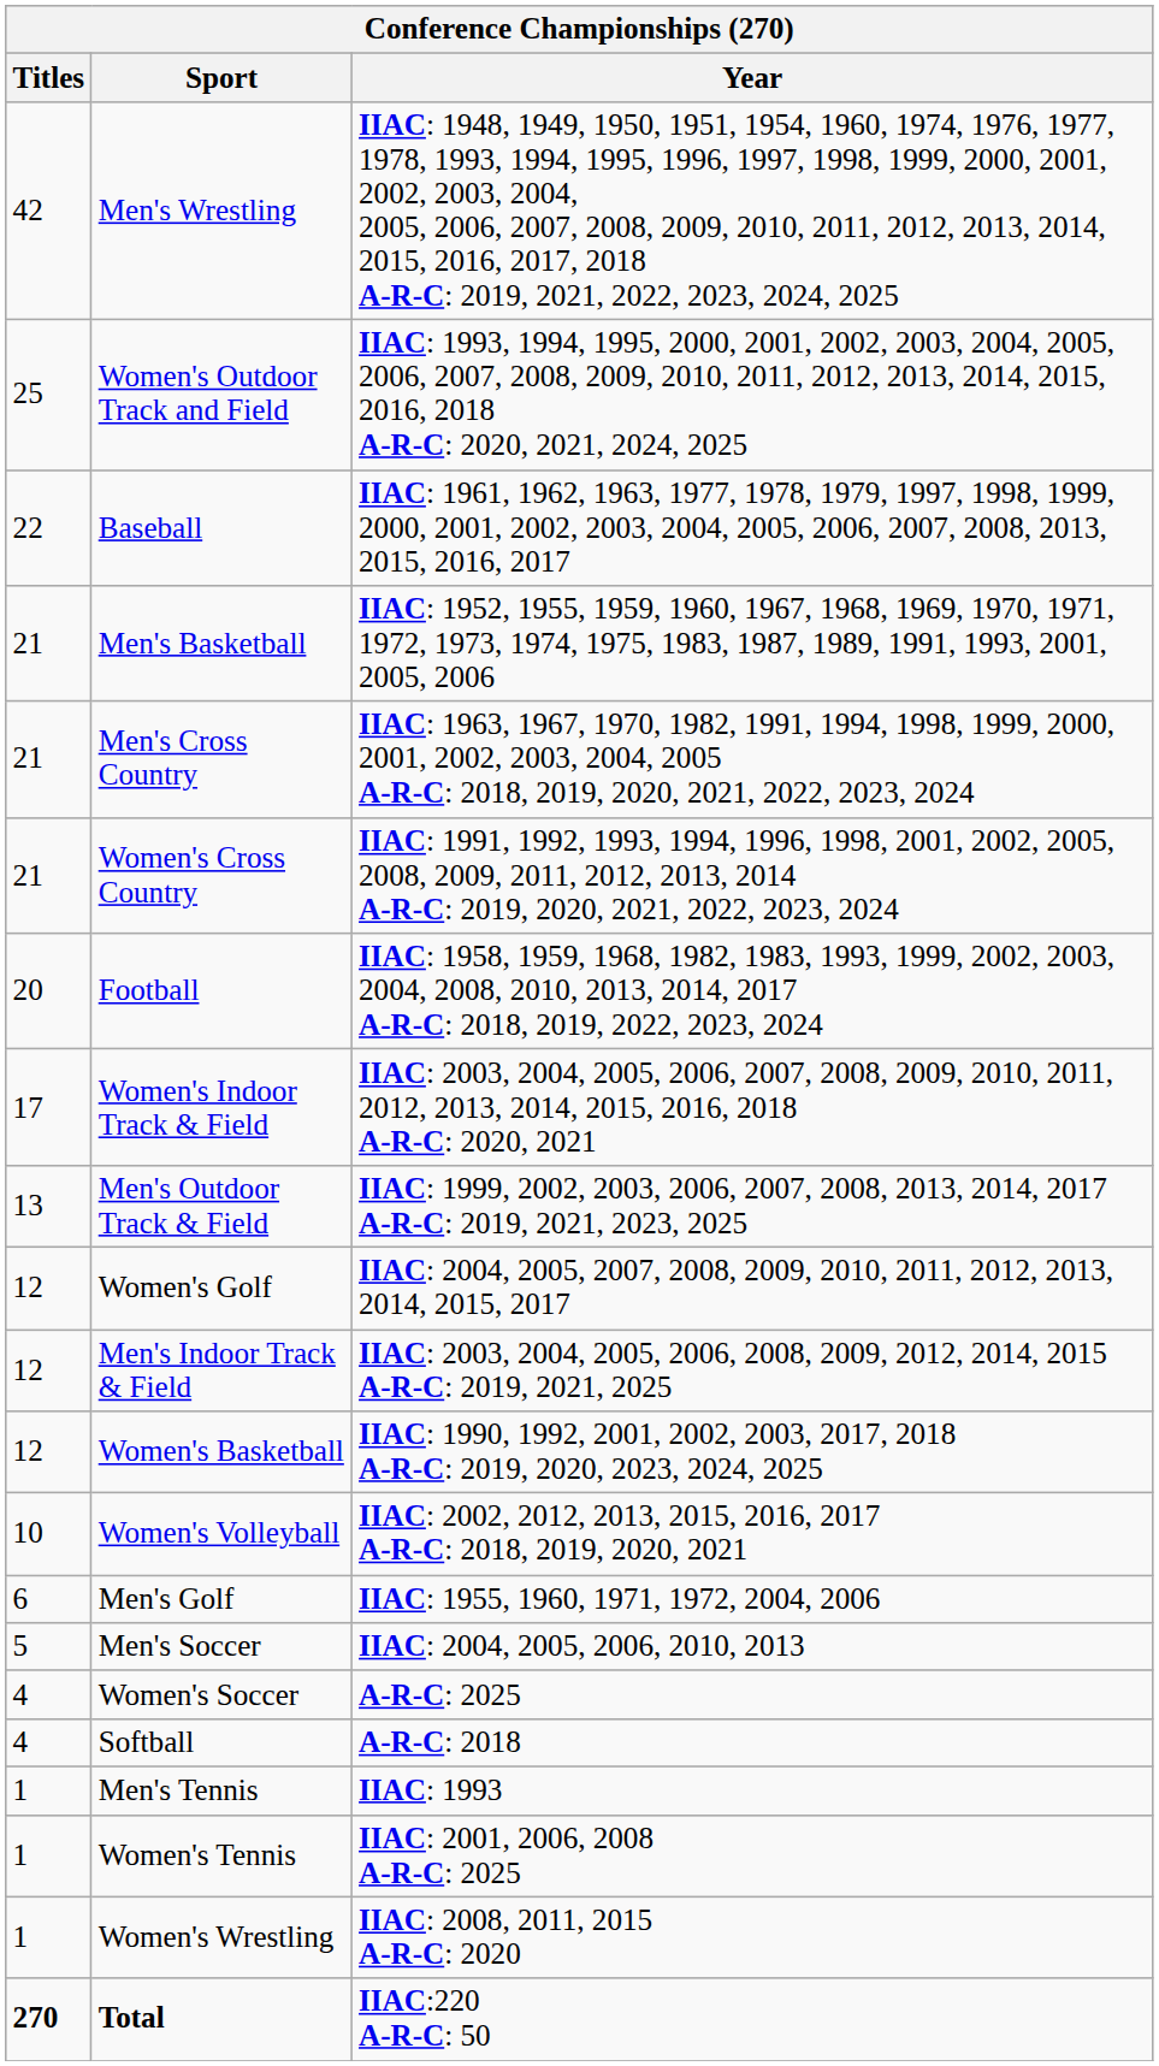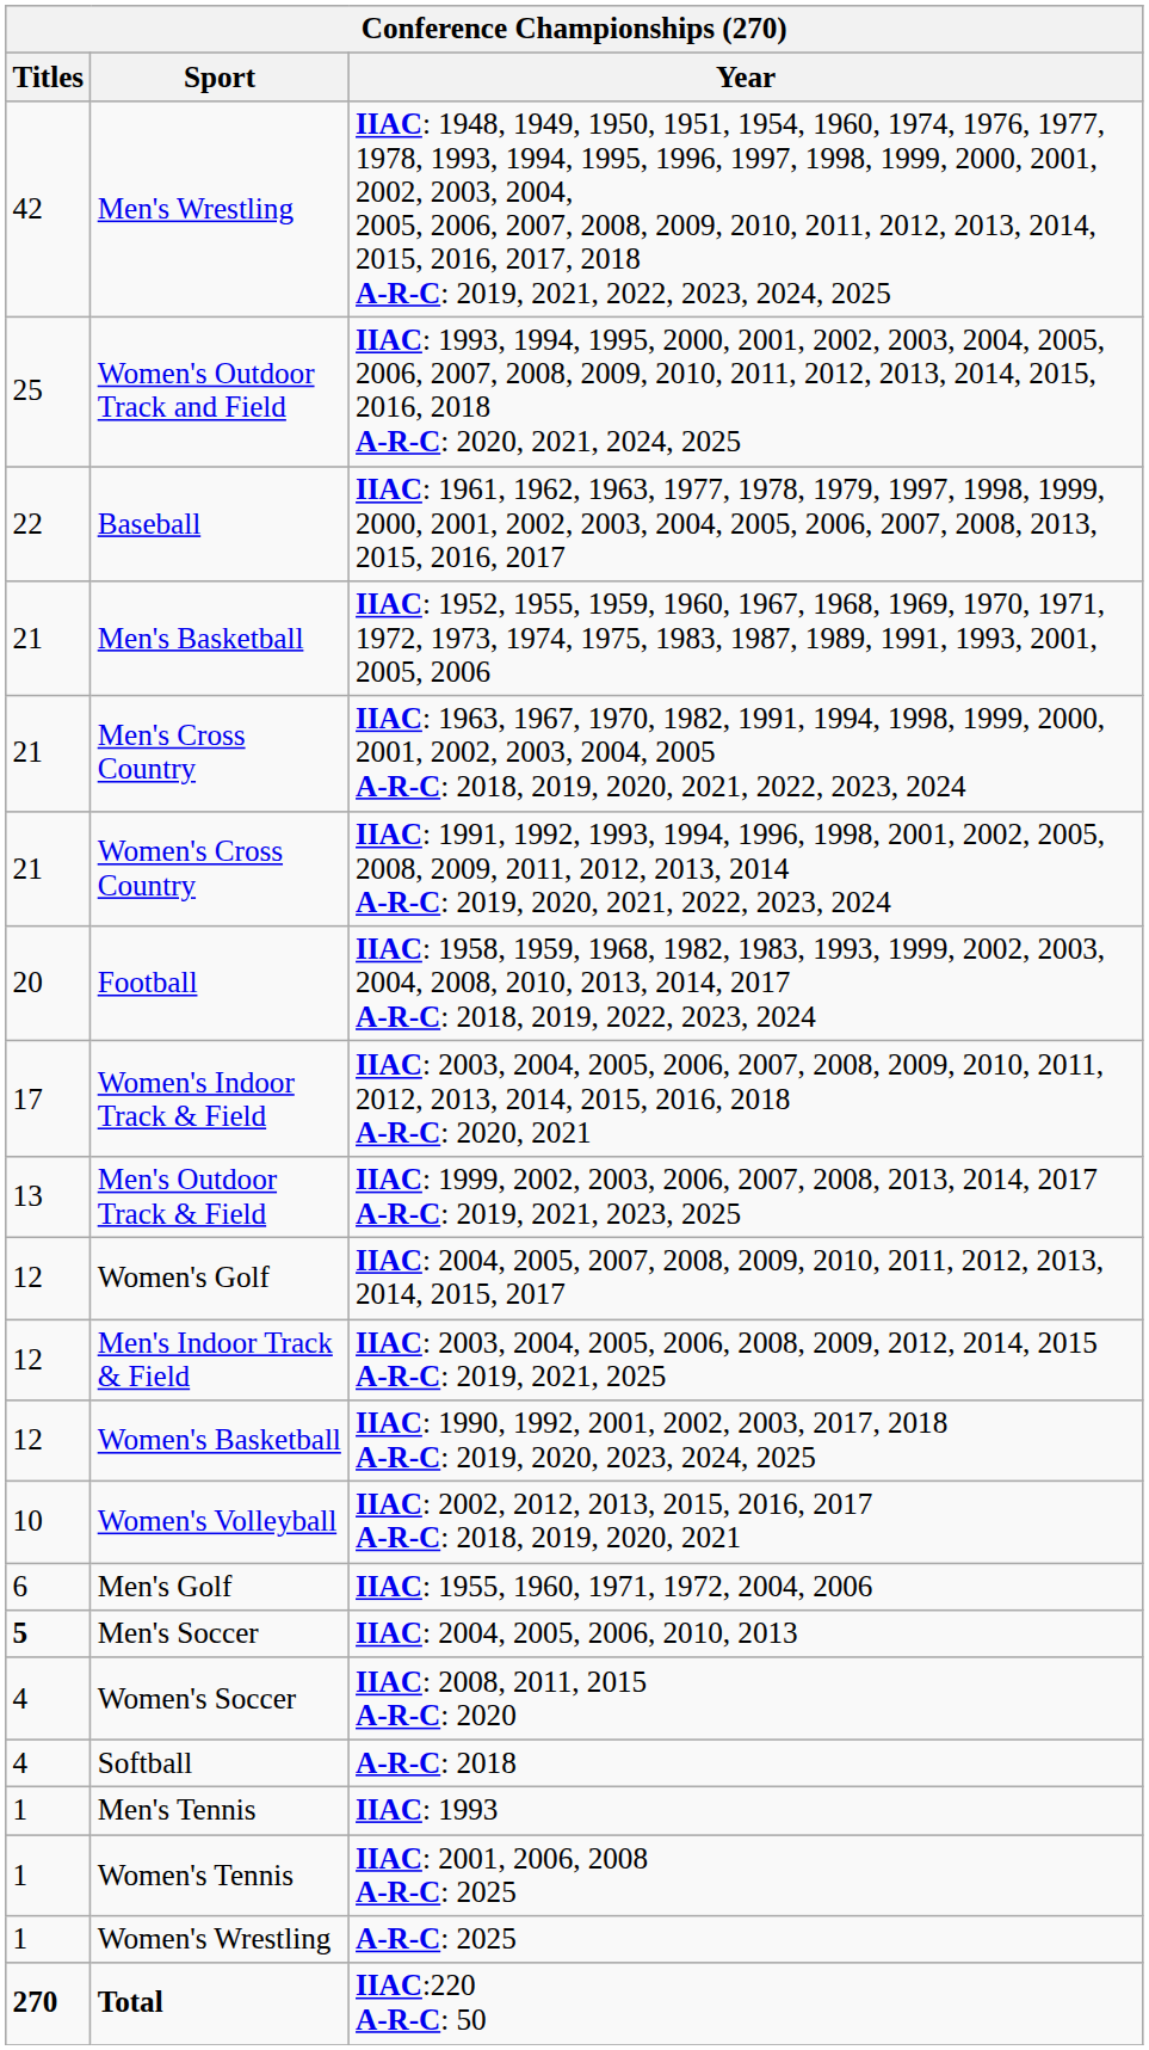Men's Soccer | Titles: normal -> bold
Women's Soccer | Year: A-R-C: 2025 -> IIAC: 2008, 2011, 2015 A-R-C: 2020
Women's Wrestling | Year: IIAC: 2008, 2011, 2015 A-R-C: 2020 -> A-R-C: 2025
